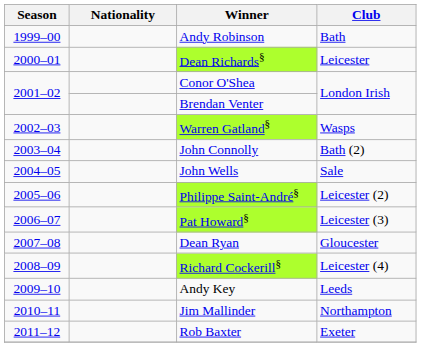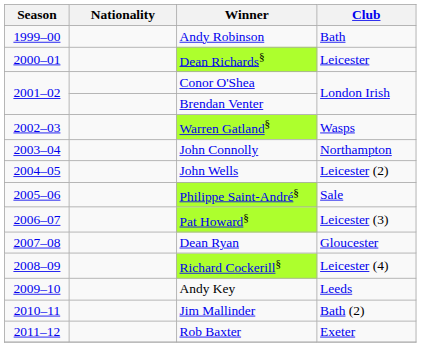John Connolly | Club: Bath (2) -> Northampton
John Wells | Club: Sale -> Leicester (2)
Philippe Saint-André§ | Club: Leicester (2) -> Sale
Jim Mallinder | Club: Northampton -> Bath (2)
